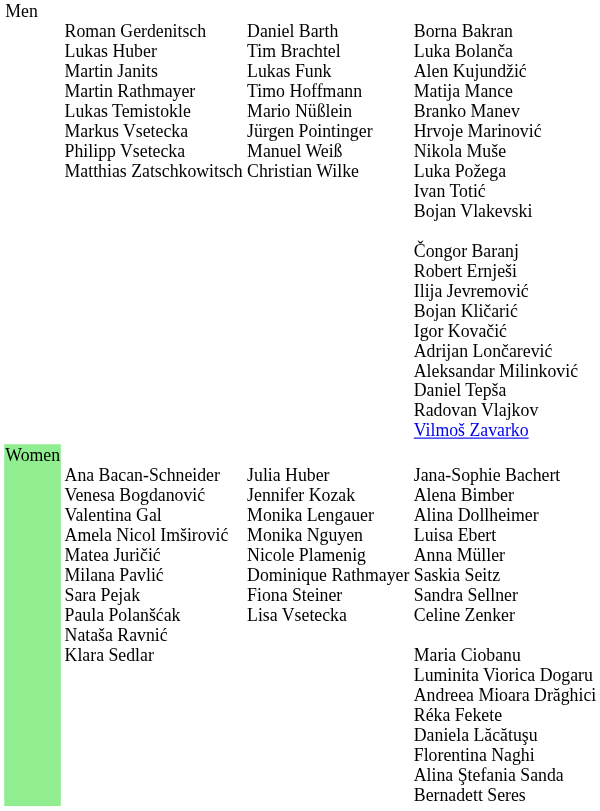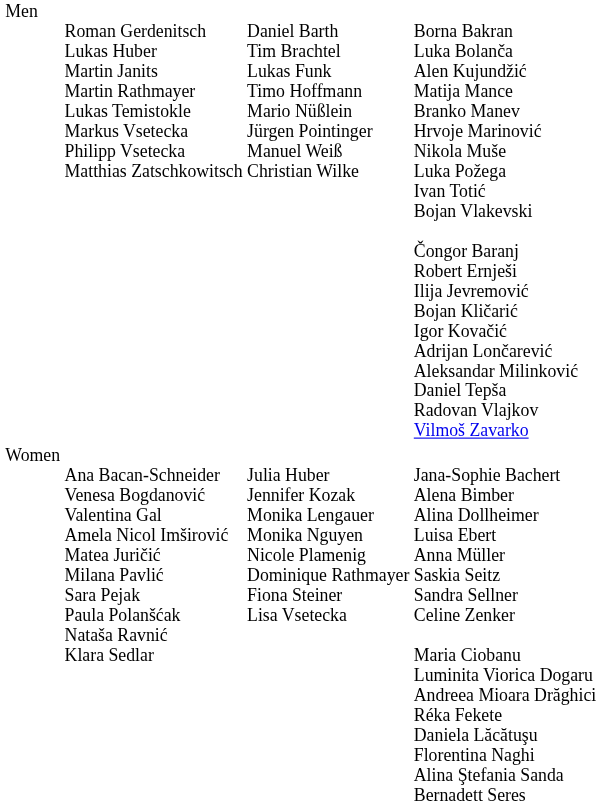Women | column 1: lightgreen background -> no background
